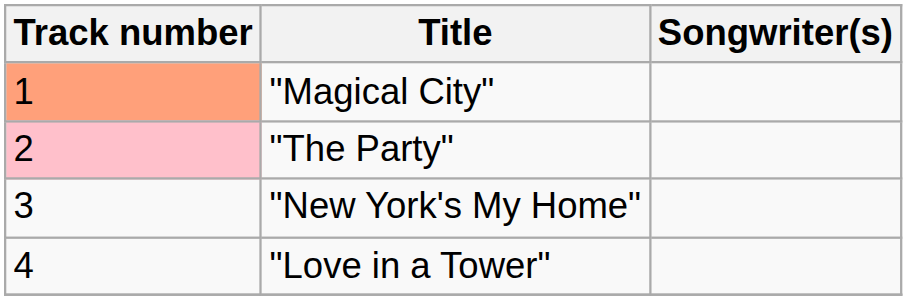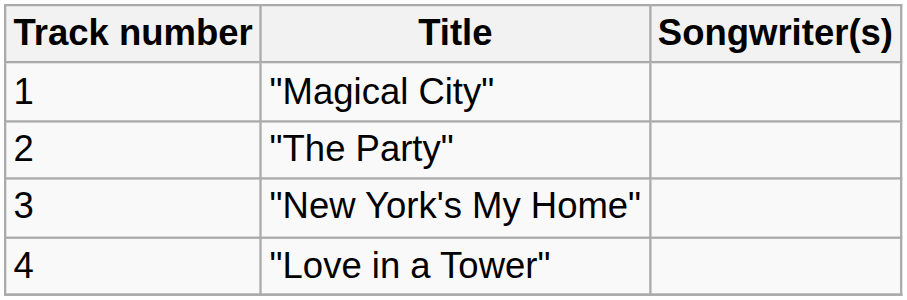"Magical City" | Track number: lightsalmon background -> no background
"The Party" | Track number: pink background -> no background
